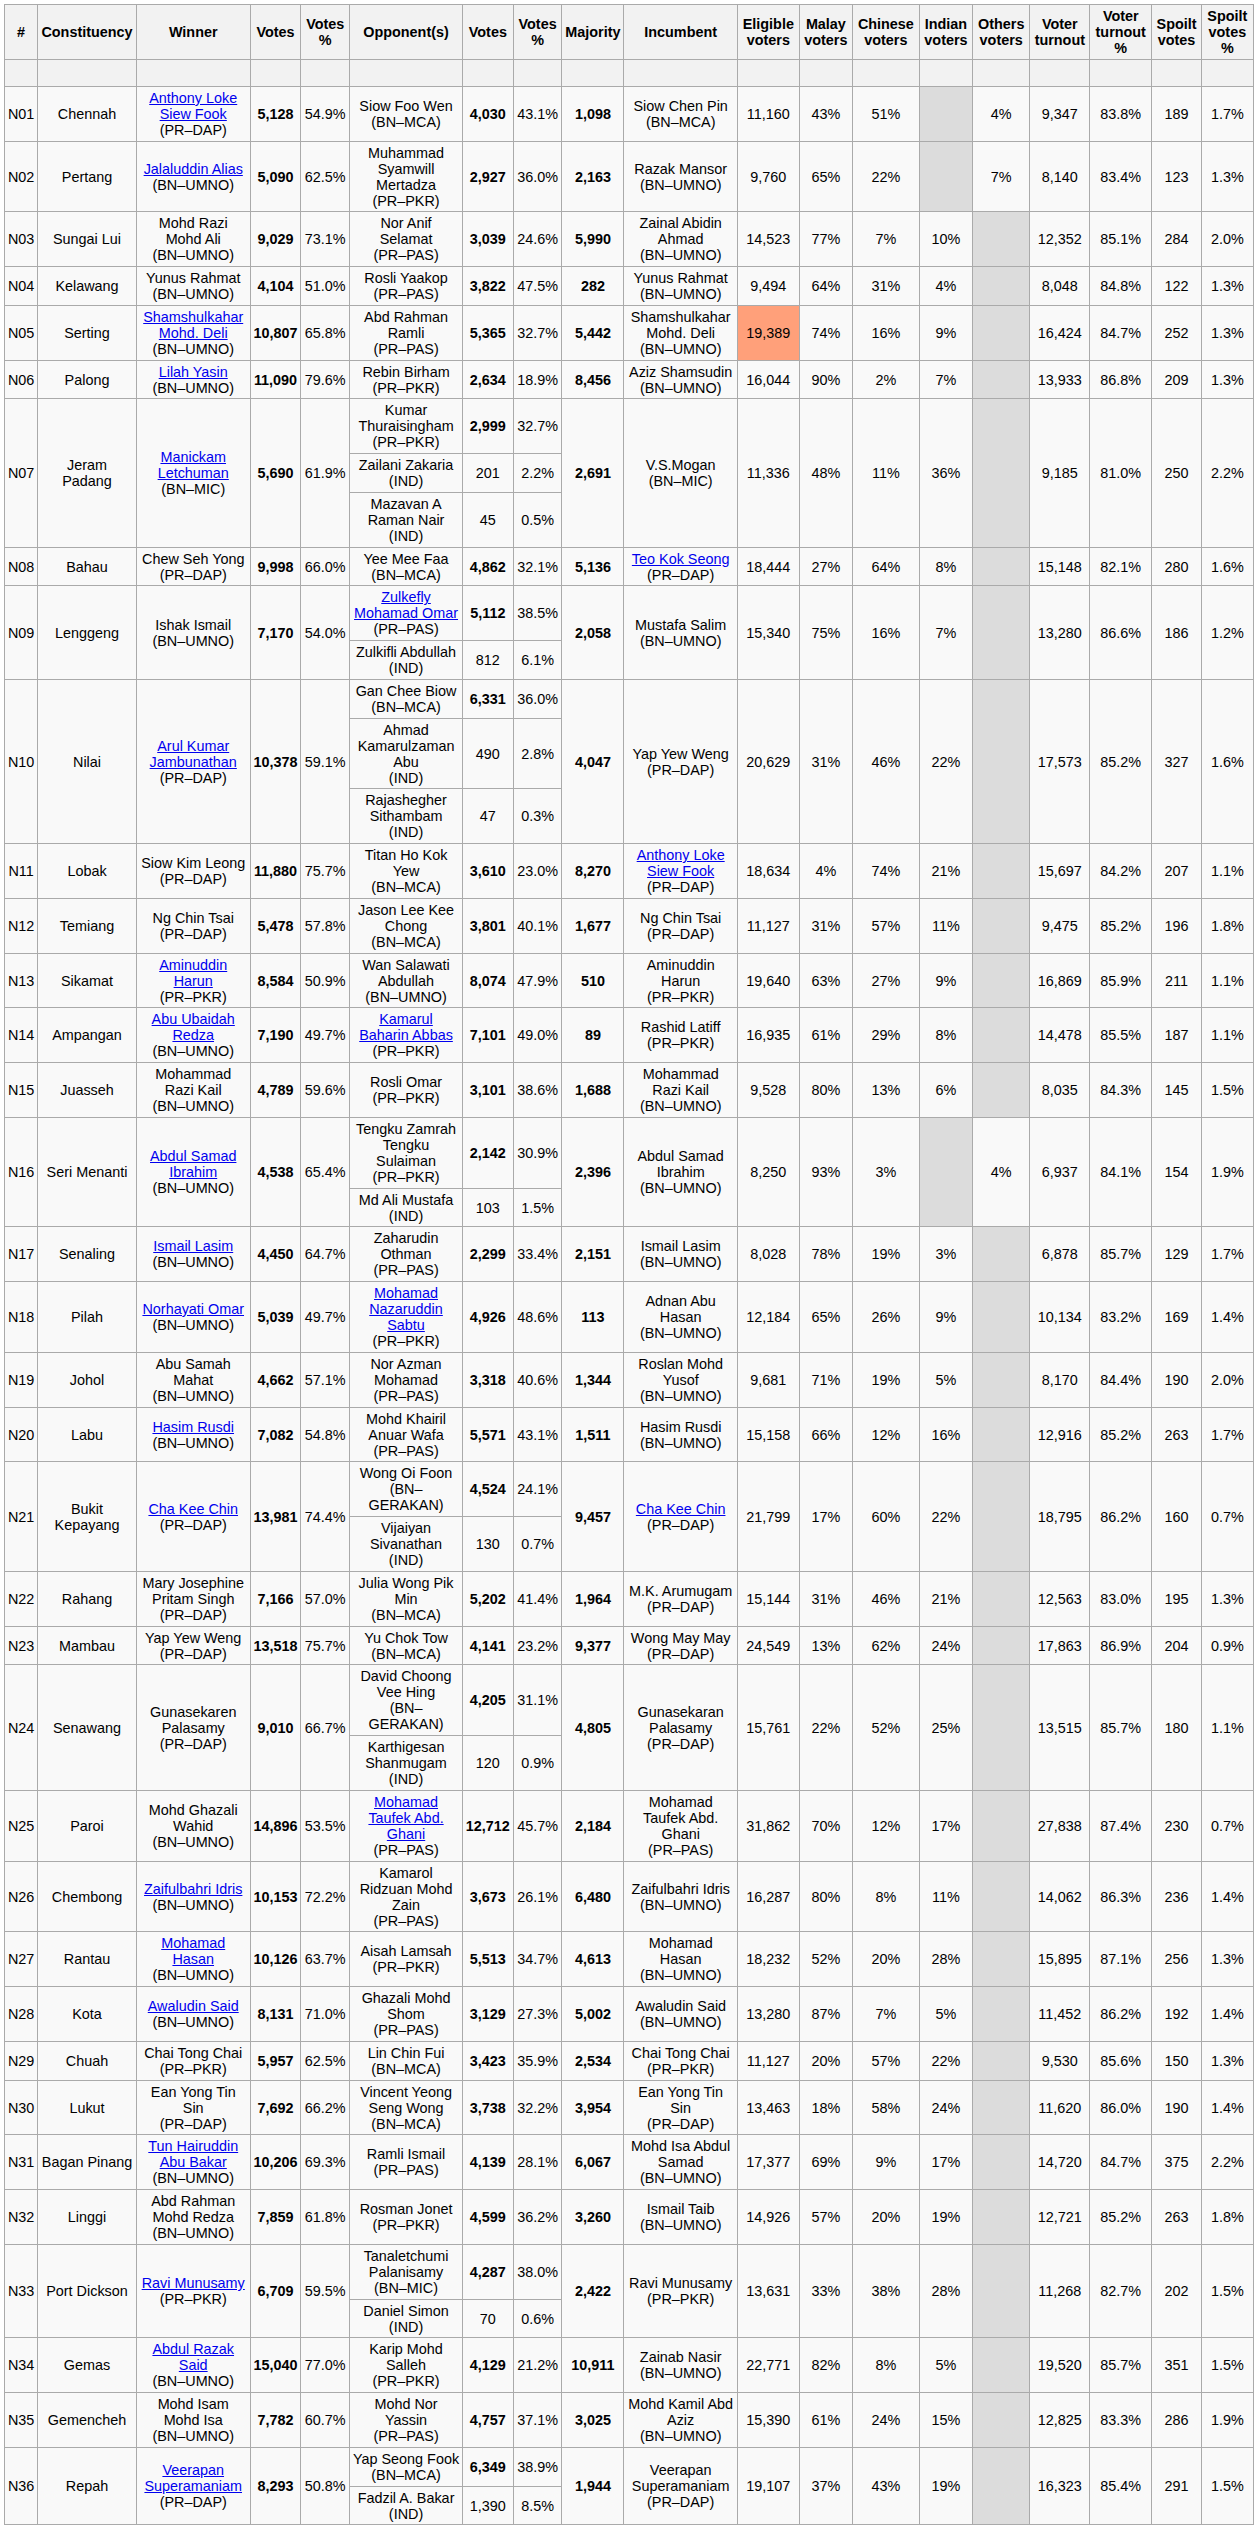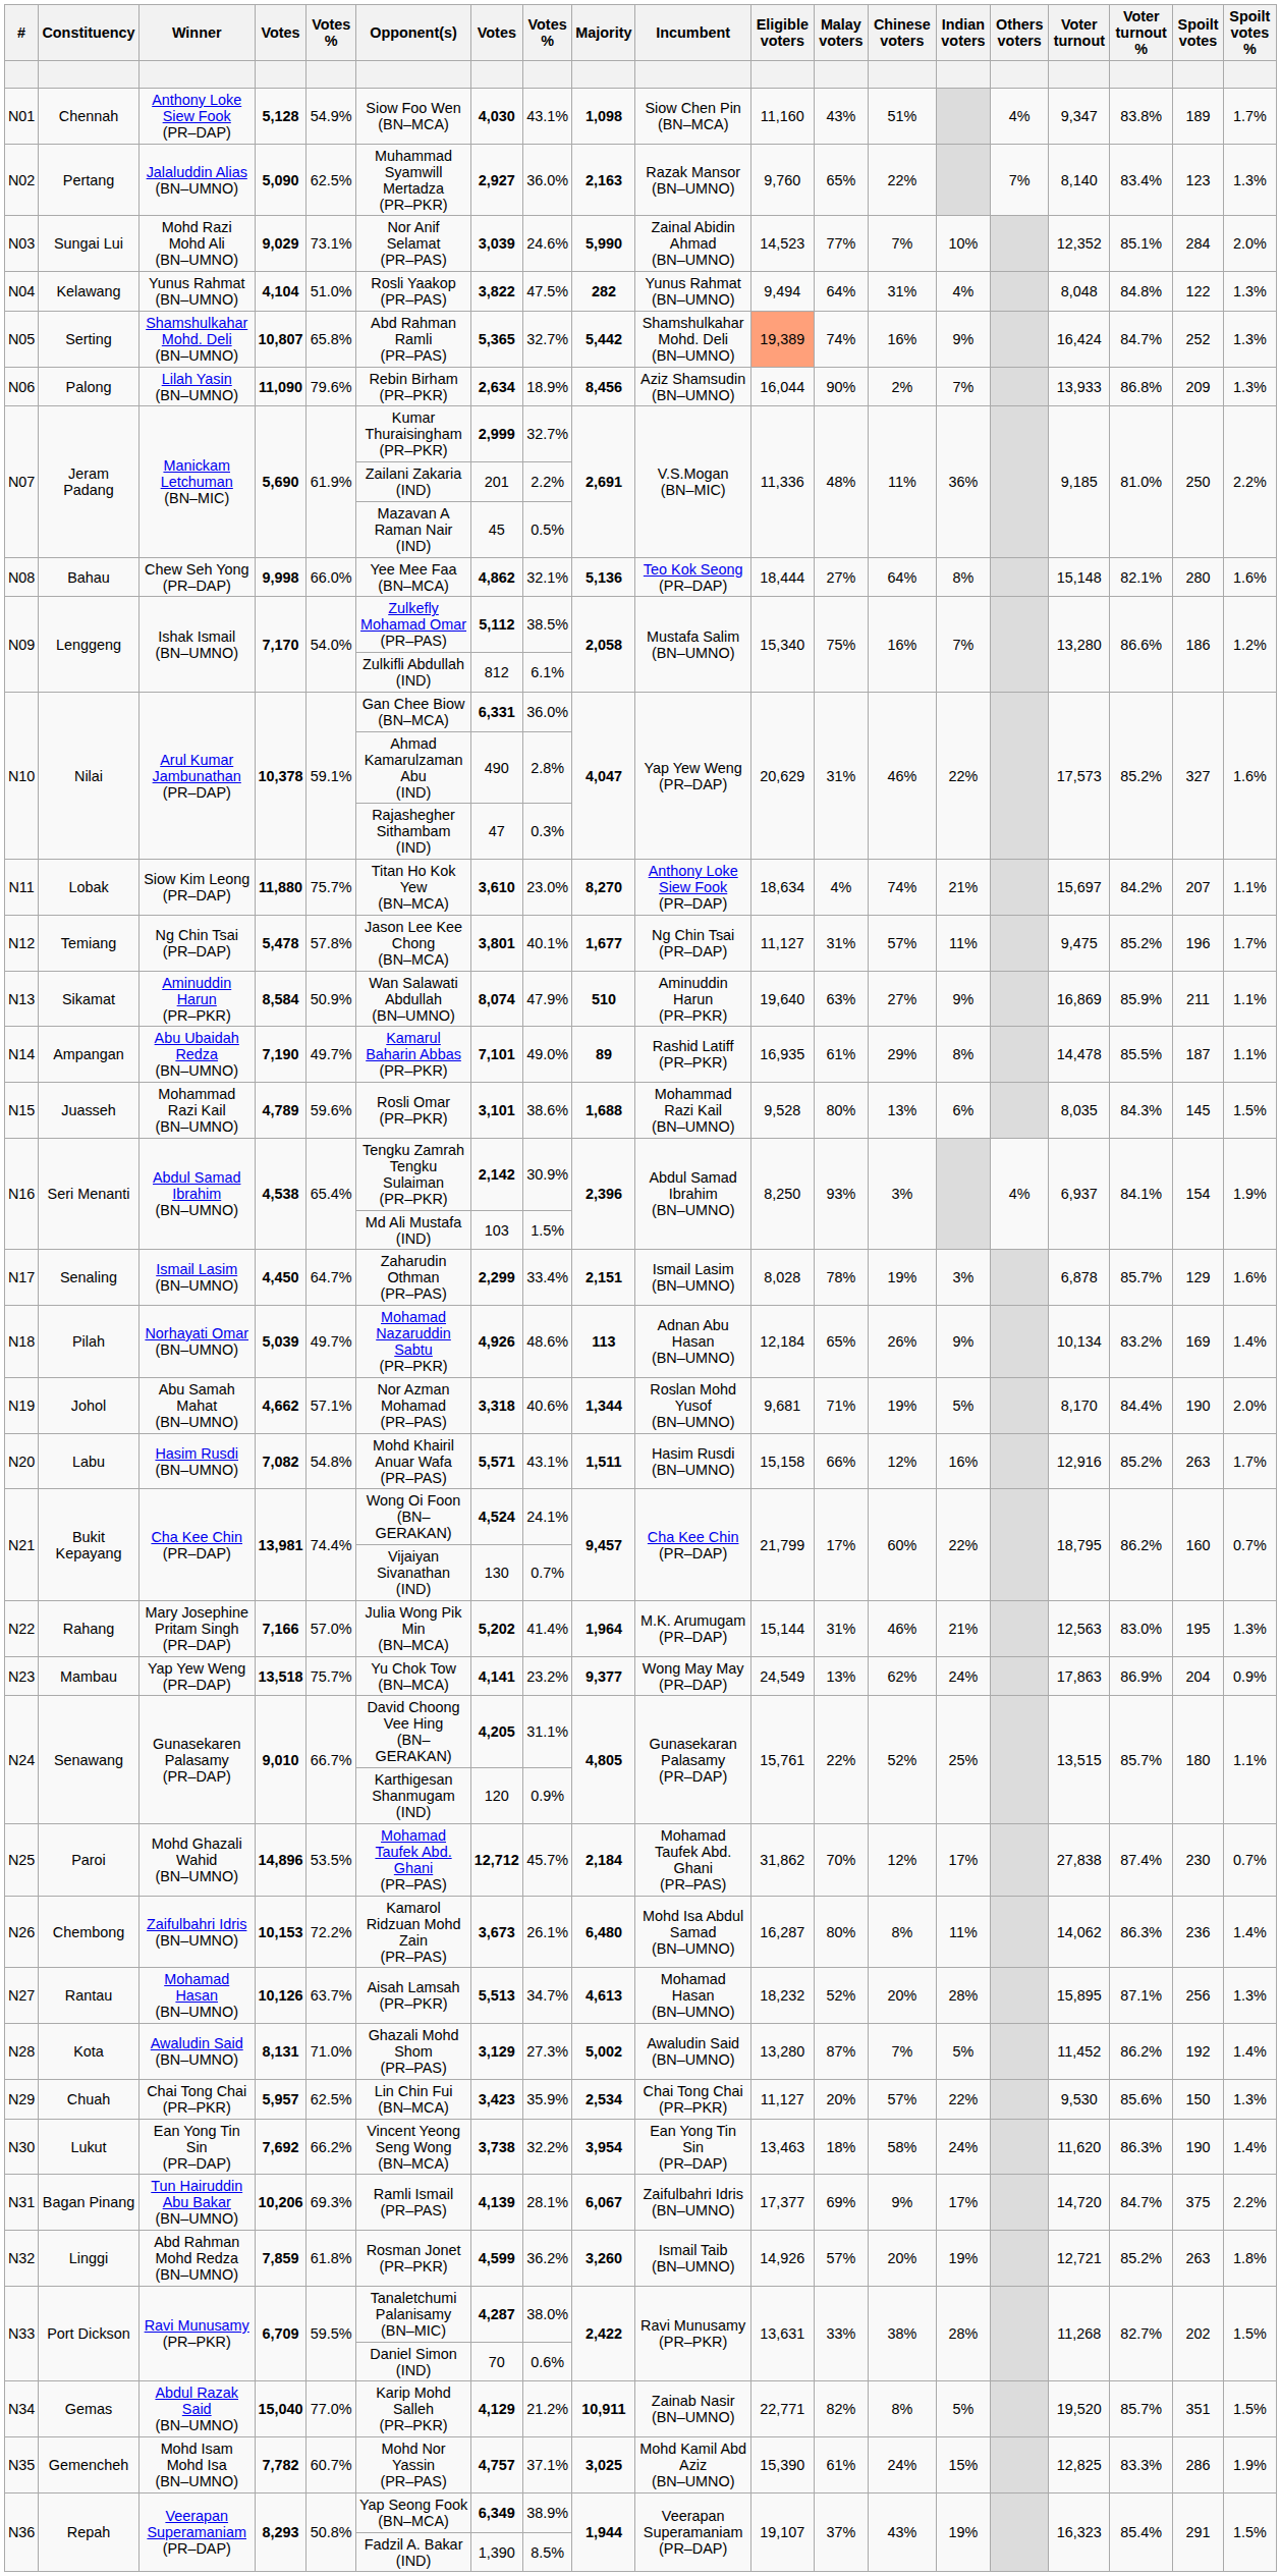N12 | Spoilt votes %: 1.8% -> 1.7%
N17 | Spoilt votes %: 1.7% -> 1.6%
N26 | Incumbent: Zaifulbahri Idris (BN–UMNO) -> Mohd Isa Abdul Samad (BN–UMNO)
N30 | Voter turnout %: 86.0% -> 86.3%
N31 | Incumbent: Mohd Isa Abdul Samad (BN–UMNO) -> Zaifulbahri Idris (BN–UMNO)
